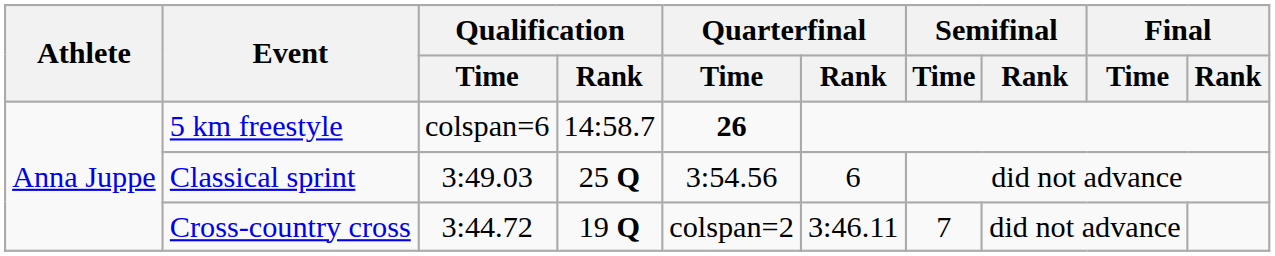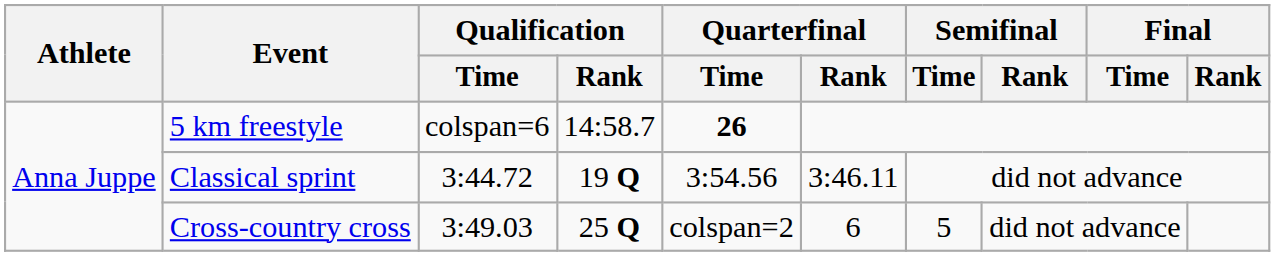Classical sprint | Qualification / Time: 3:49.03 -> 3:44.72
Classical sprint | Qualification / Rank: 25 Q -> 19 Q
Classical sprint | Quarterfinal / Rank: 6 -> 3:46.11
Cross-country cross | Qualification / Time: 3:44.72 -> 3:49.03
Cross-country cross | Qualification / Rank: 19 Q -> 25 Q
Cross-country cross | Quarterfinal / Rank: 3:46.11 -> 6
Cross-country cross | Semifinal / Time: 7 -> 5
